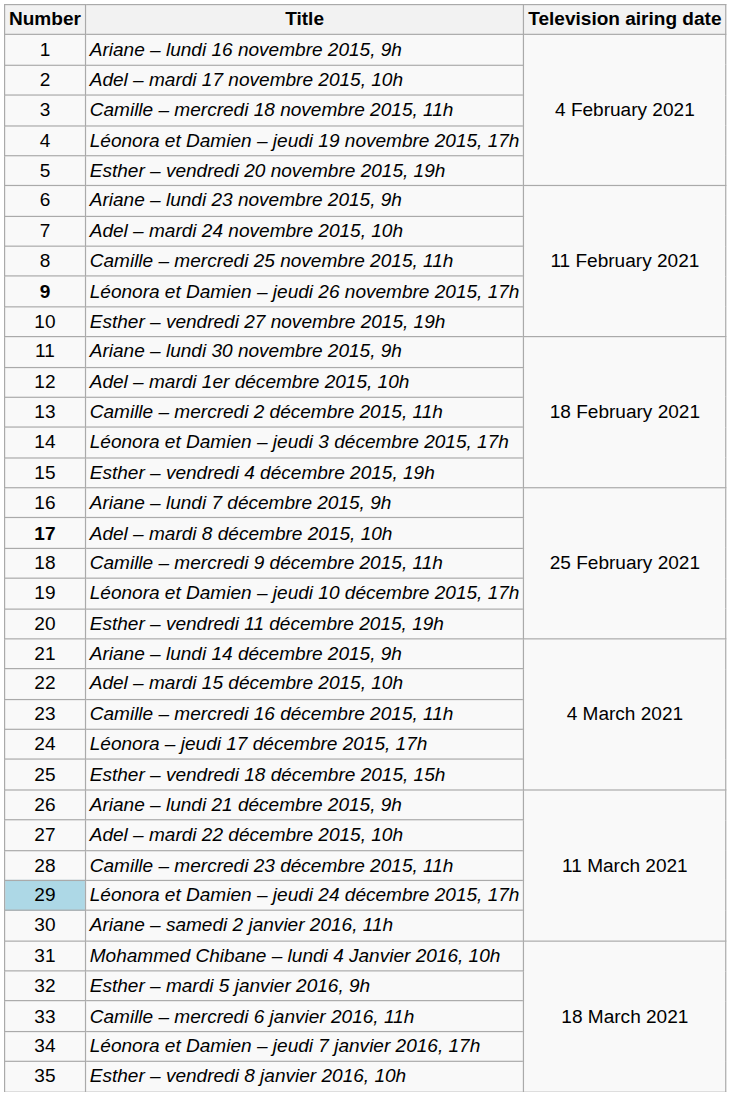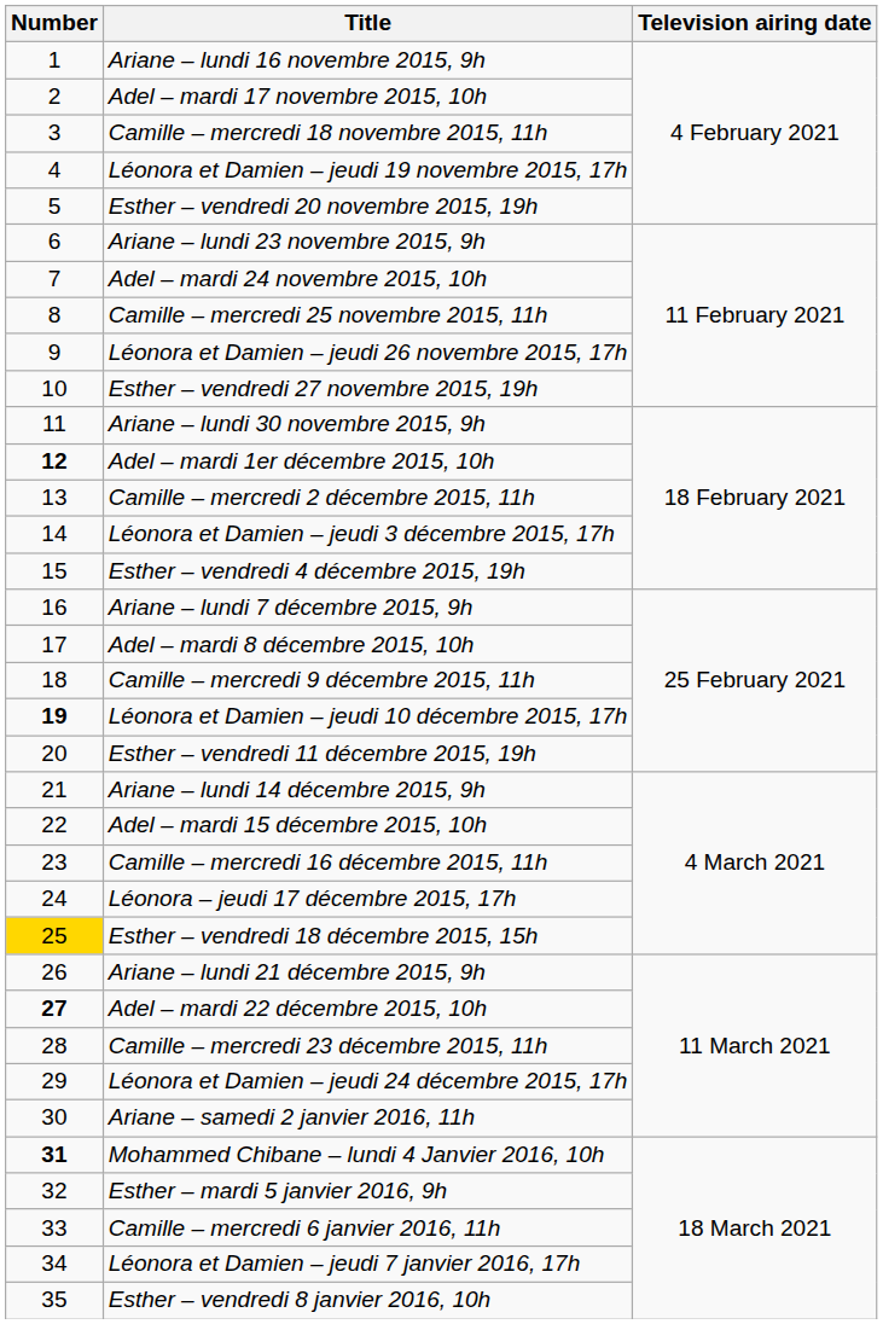Léonora et Damien – jeudi 26 novembre 2015, 17h | Number: bold -> normal
Adel – mardi 1er décembre 2015, 10h | Number: normal -> bold
Adel – mardi 8 décembre 2015, 10h | Number: bold -> normal
Léonora et Damien – jeudi 10 décembre 2015, 17h | Number: normal -> bold
Esther – vendredi 18 décembre 2015, 15h | Number: no background -> gold background
Adel – mardi 22 décembre 2015, 10h | Number: normal -> bold
Léonora et Damien – jeudi 24 décembre 2015, 17h | Number: lightblue background -> no background
Mohammed Chibane – lundi 4 Janvier 2016, 10h | Number: normal -> bold
